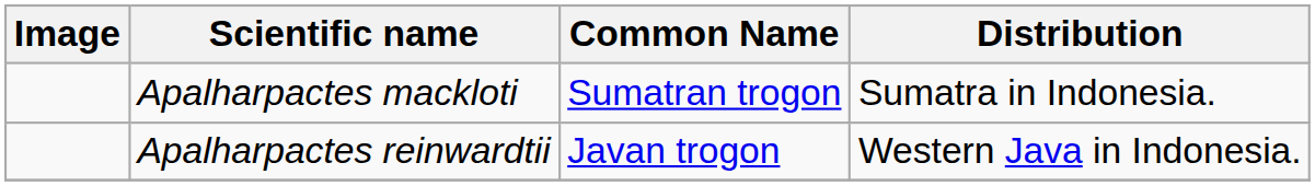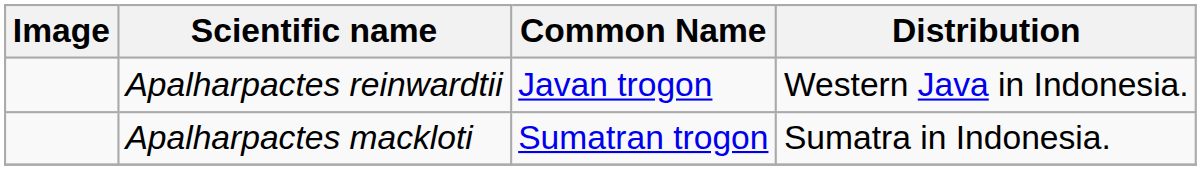rows swapped: Apalharpactes mackloti <-> Apalharpactes reinwardtii
